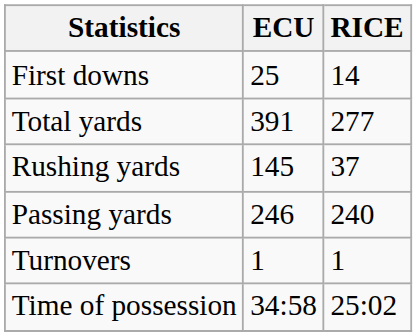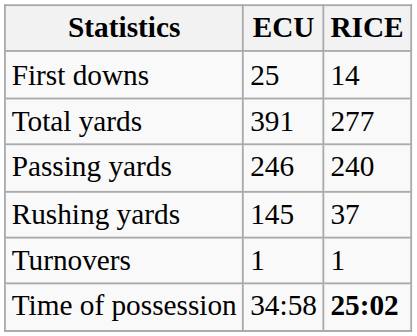rows swapped: Rushing yards <-> Passing yards
Time of possession | RICE: normal -> bold
